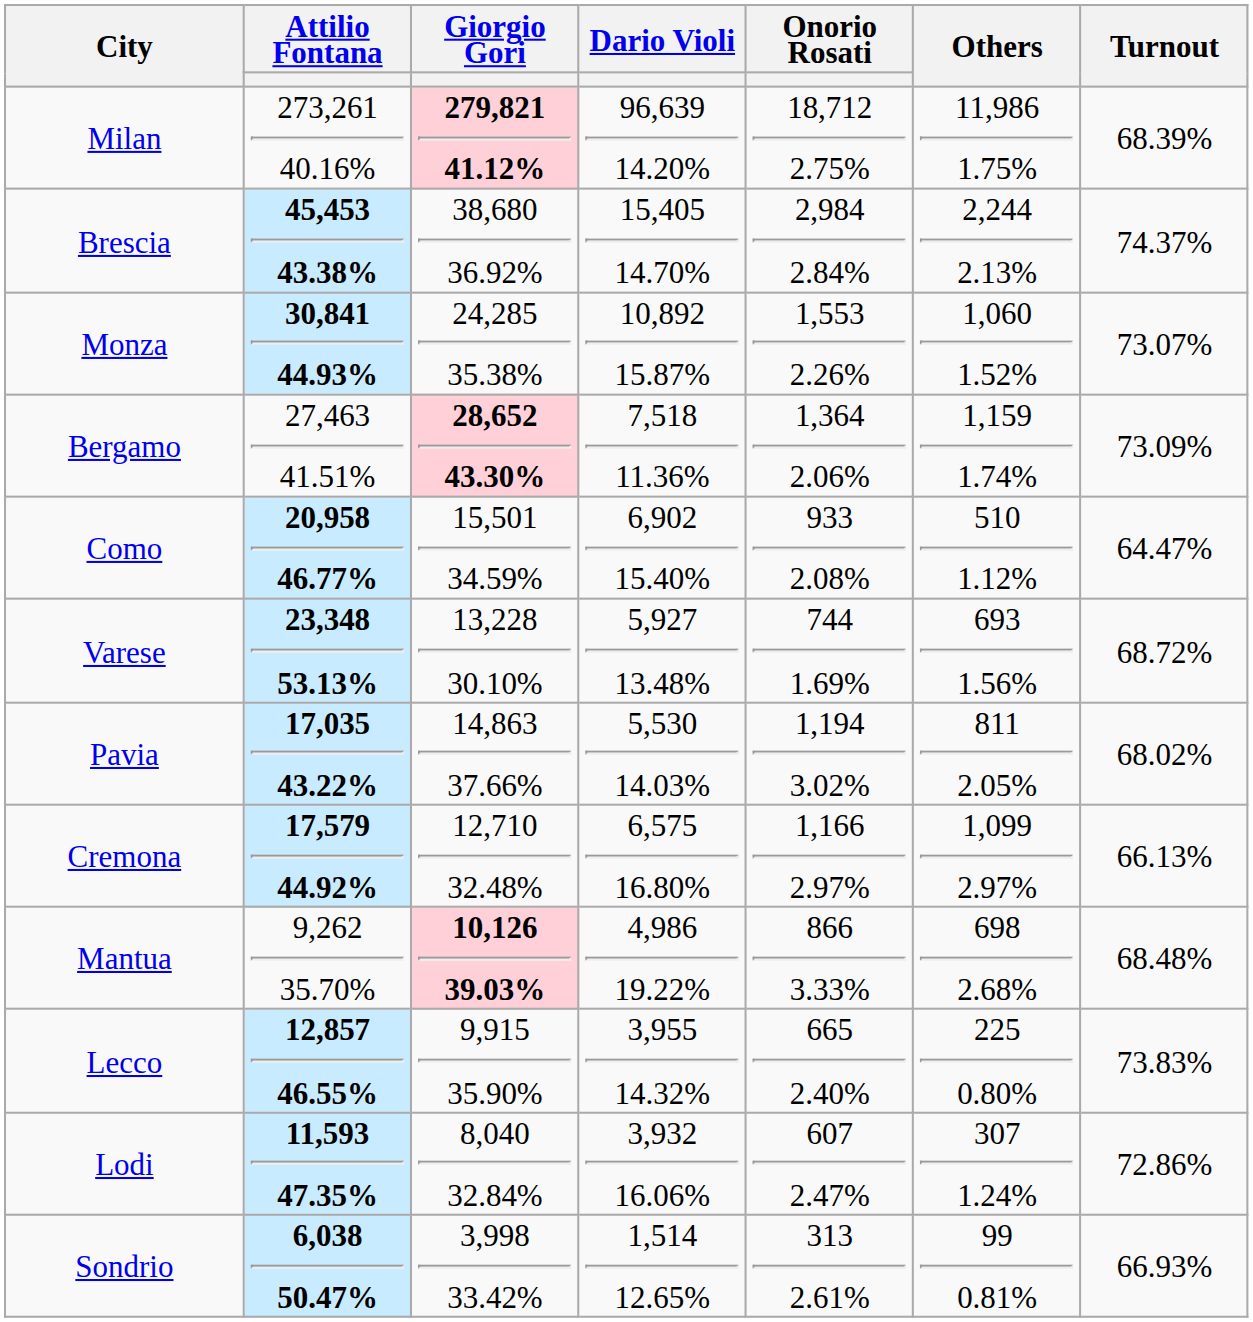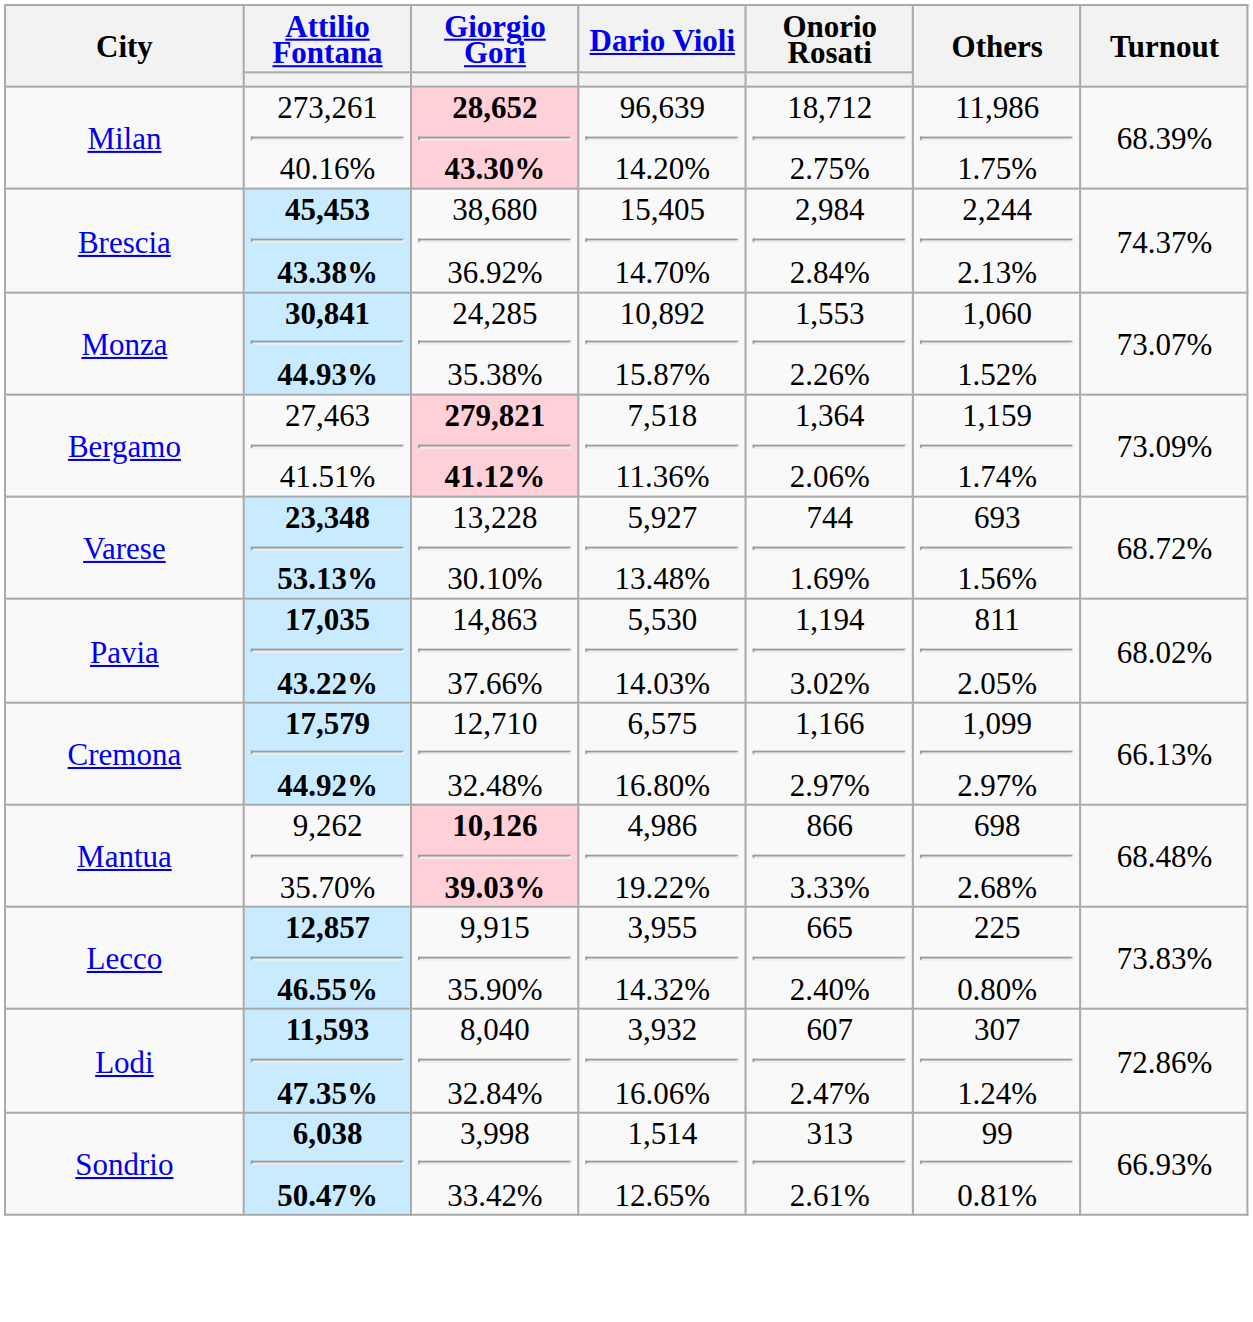Milan | Giorgio Gori: 279,821 41.12% -> 28,652 43.30%
Bergamo | Giorgio Gori: 28,652 43.30% -> 279,821 41.12%
- row: Como | 20,958 46.77% | 15,501 34.59% | 6,902 15.40% | 933 2.08% | 510 1.12% | 64.47%
